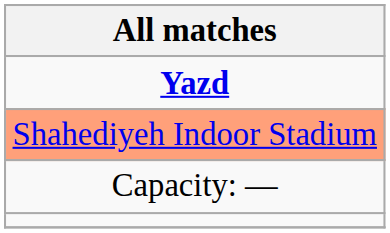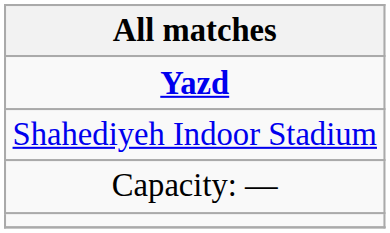row 3 | Yazd: lightsalmon background -> no background
